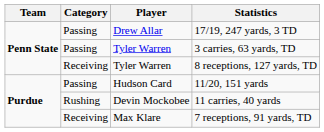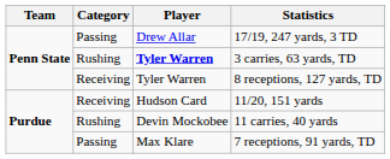3 carries, 63 yards, TD | Category: Passing -> Rushing
3 carries, 63 yards, TD | Player: normal -> bold
11/20, 151 yards | Category: Passing -> Receiving
7 receptions, 91 yards, TD | Category: Receiving -> Passing
